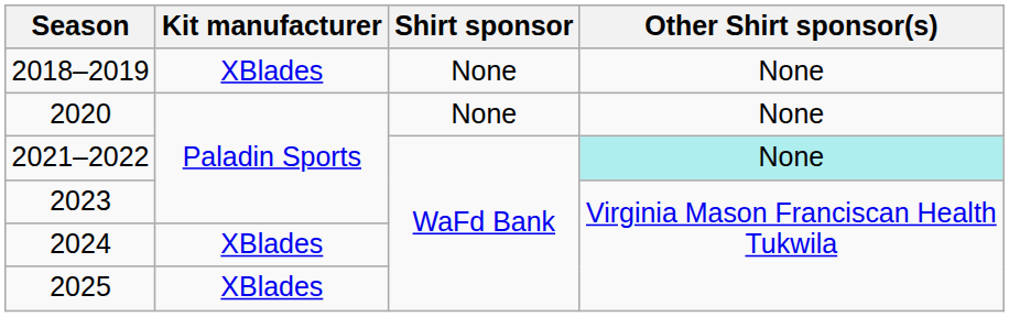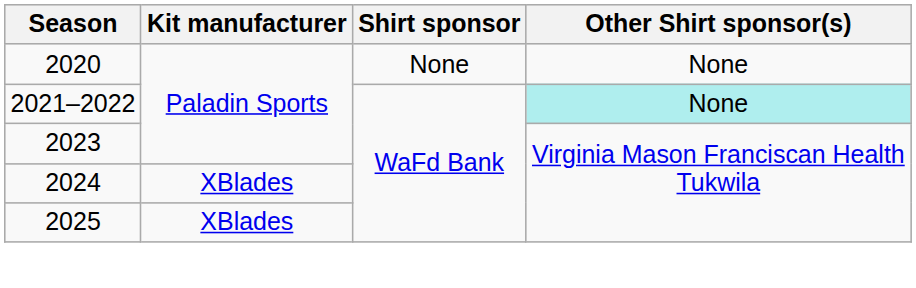- row: 2018–2019 | XBlades | None | None
